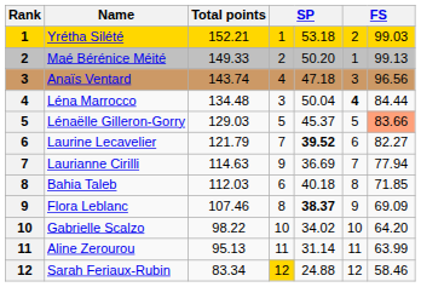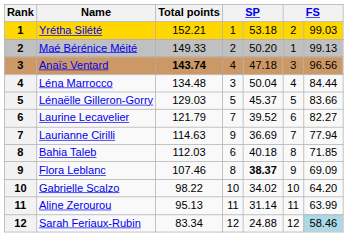Anaïs Ventard | Total points: normal -> bold
Léna Marrocco | column 6: bold -> normal
Lénaëlle Gilleron-Gorry | column 7: lightsalmon background -> no background
Laurine Lecavelier | column 5: bold -> normal
Sarah Feriaux-Rubin | column 4: gold background -> no background
Sarah Feriaux-Rubin | column 7: no background -> lightblue background
